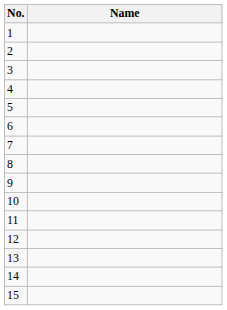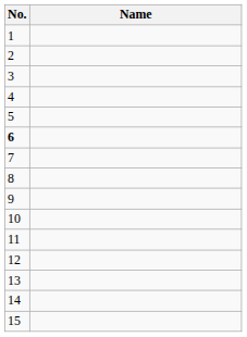6 | No.: normal -> bold
